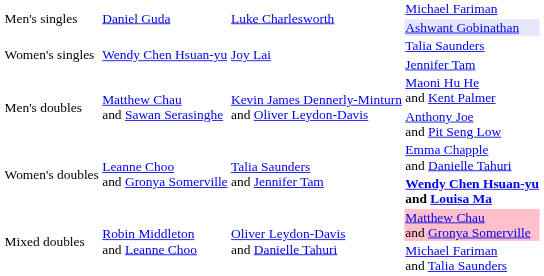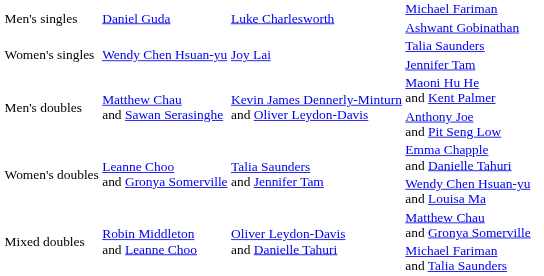Ashwant Gobinathan | column 4: lavender background -> no background
Wendy Chen Hsuan-yu and Louisa Ma | column 4: bold -> normal
Matthew Chau and Gronya Somerville | column 4: pink background -> no background
